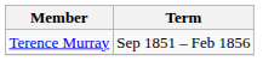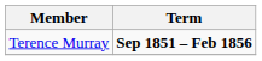Terence Murray | Term: normal -> bold
